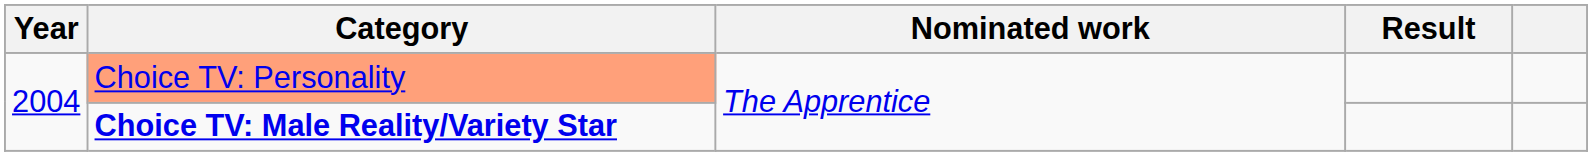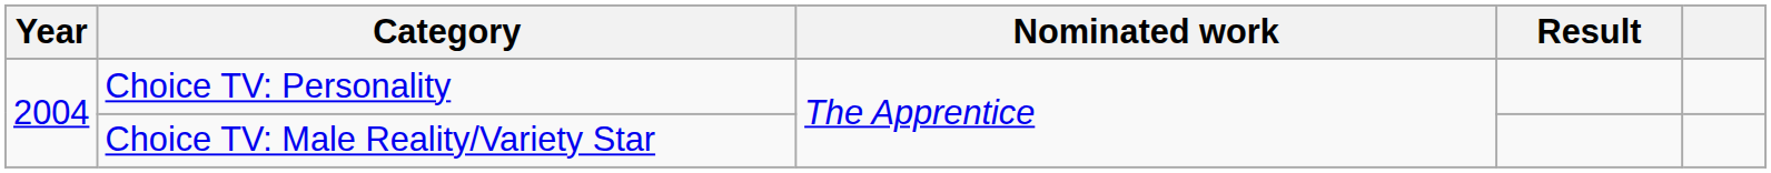Choice TV: Personality | Category: lightsalmon background -> no background
Choice TV: Male Reality/Variety Star | Category: bold -> normal
